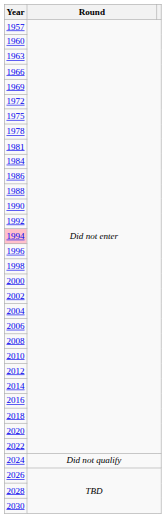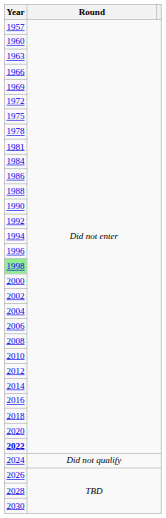1994 | Year: pink background -> no background
1998 | Year: no background -> lightgreen background
2022 | Year: normal -> bold
